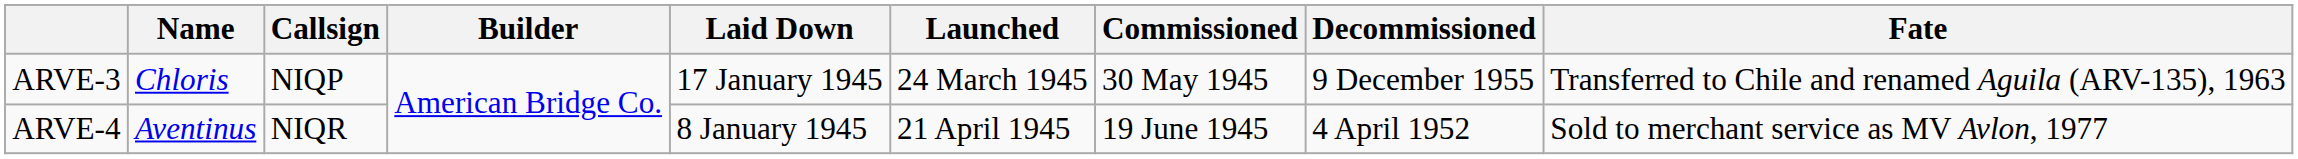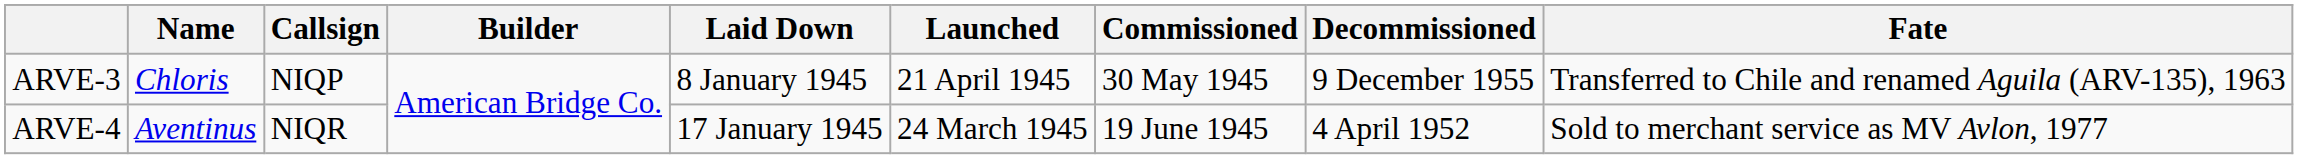ARVE-3 | Laid Down: 17 January 1945 -> 8 January 1945
ARVE-3 | Launched: 24 March 1945 -> 21 April 1945
ARVE-4 | Laid Down: 8 January 1945 -> 17 January 1945
ARVE-4 | Launched: 21 April 1945 -> 24 March 1945
